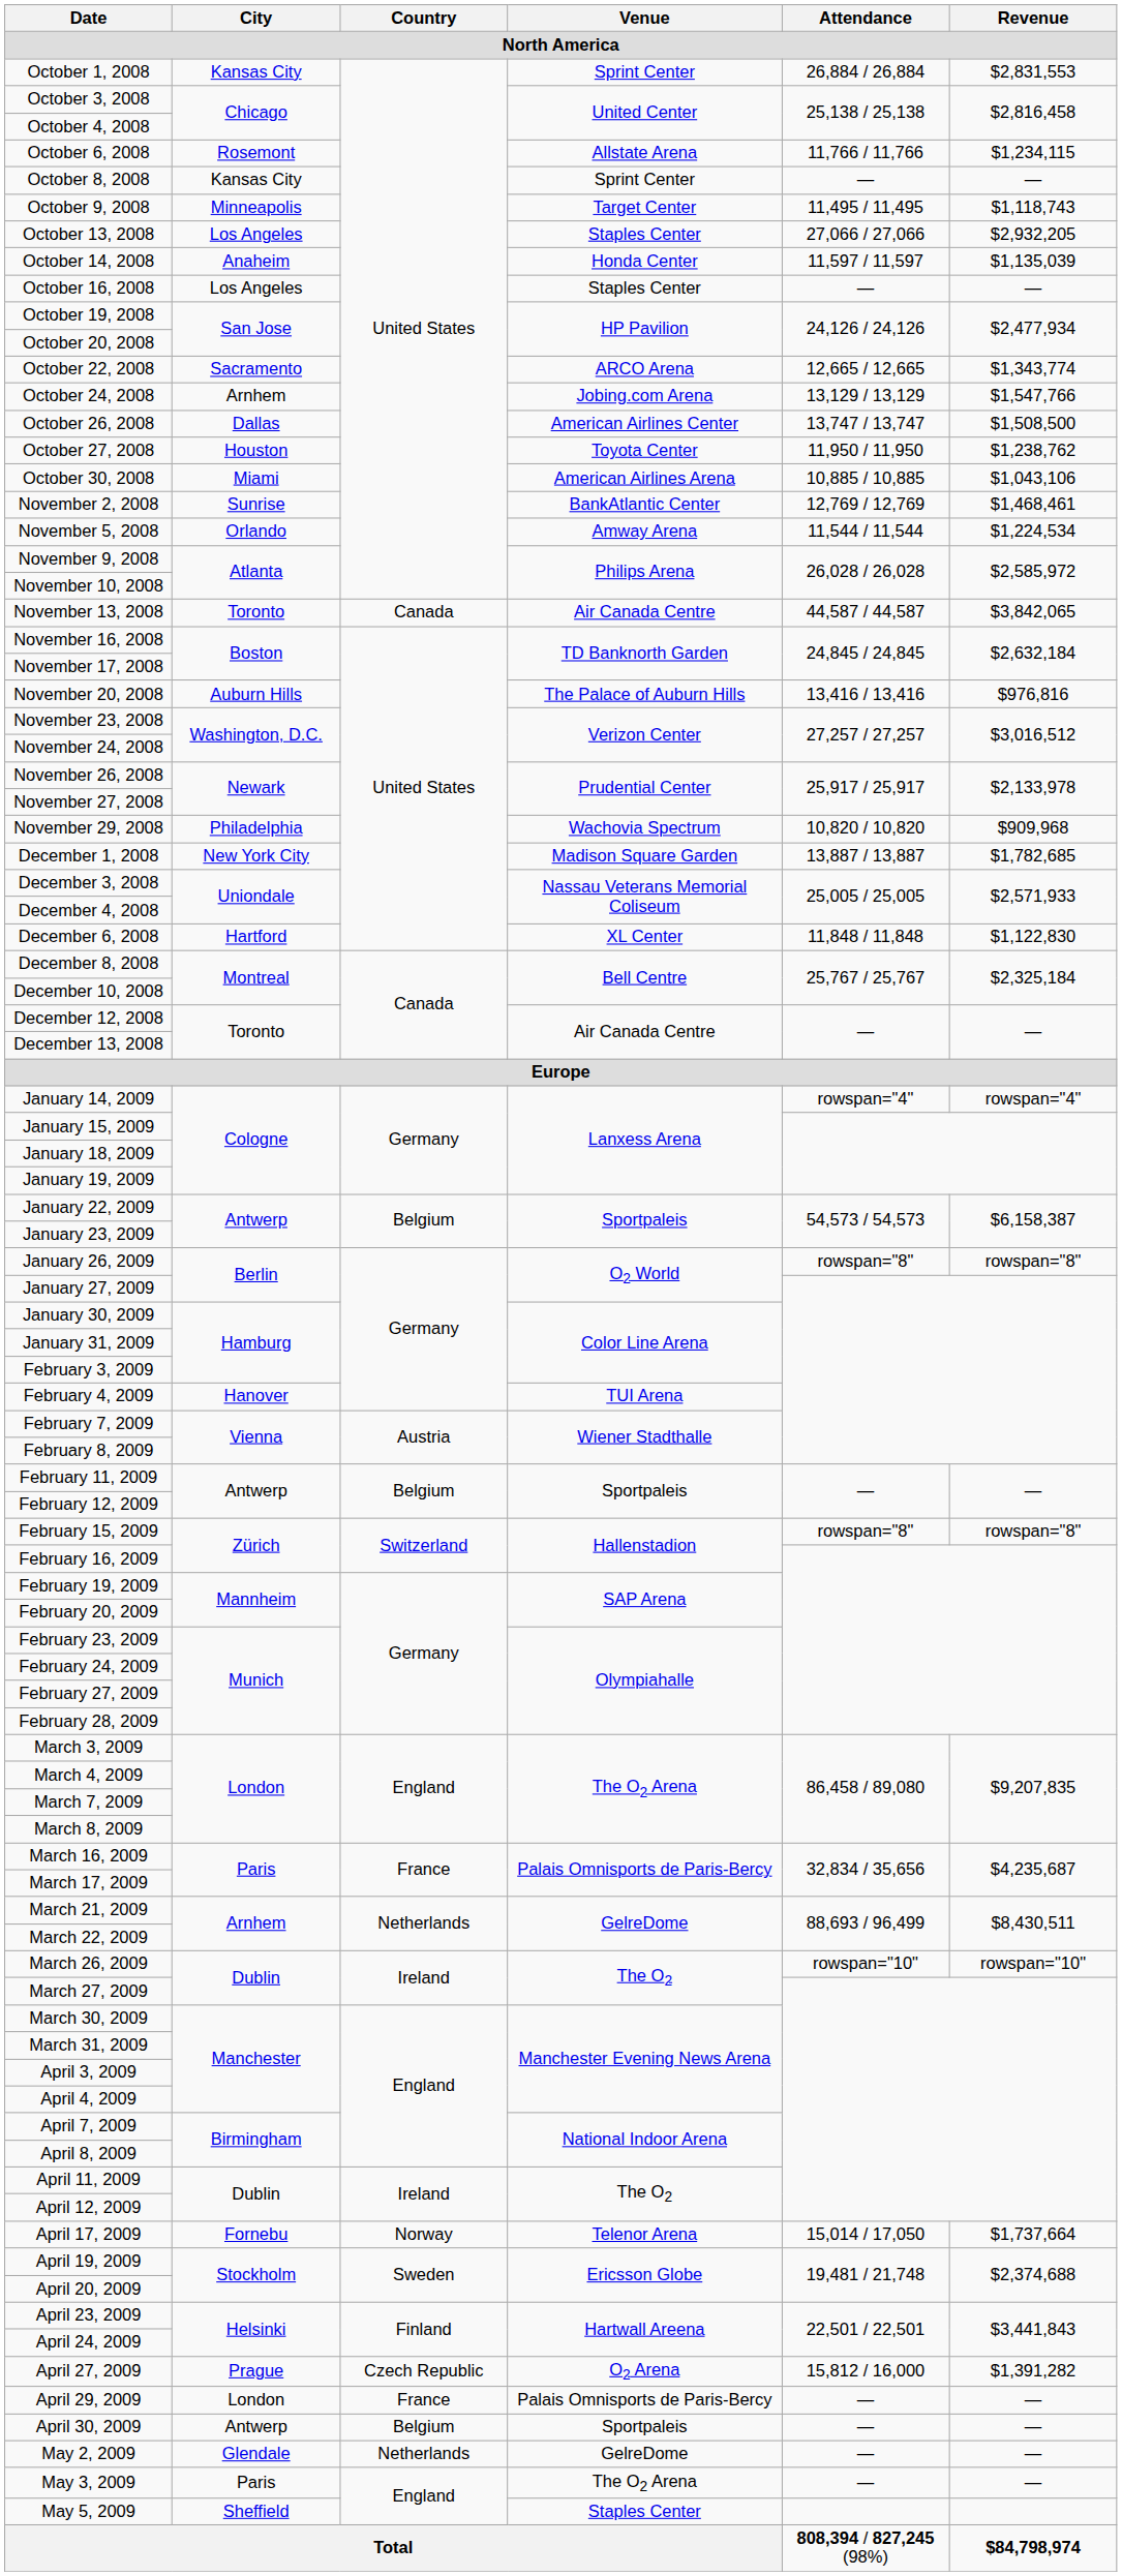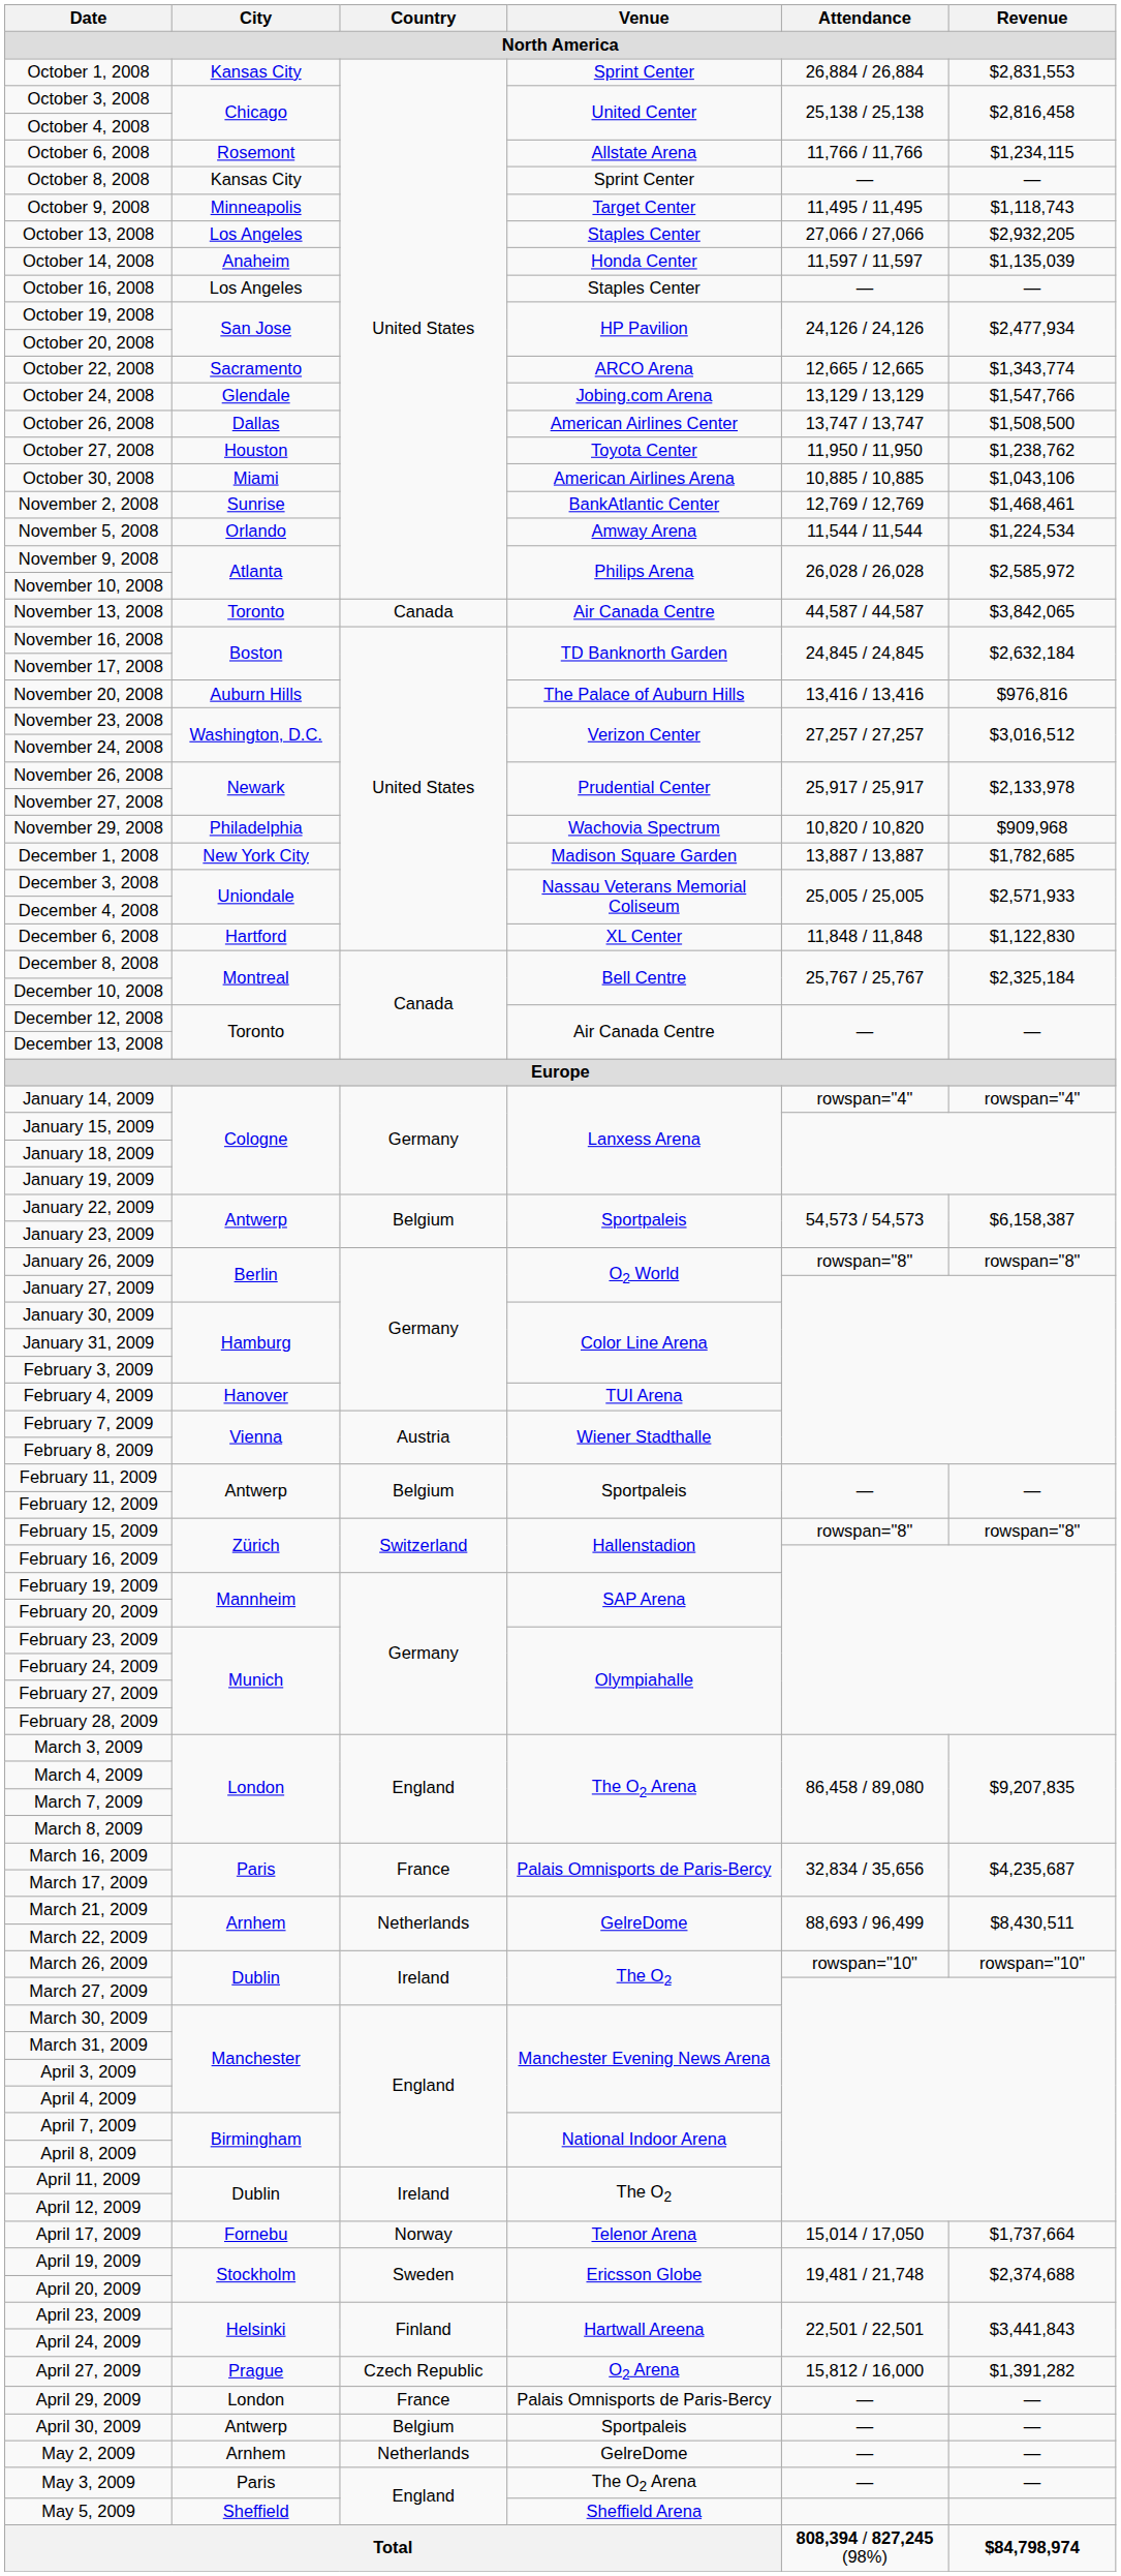October 24, 2008 | City: Arnhem -> Glendale
May 2, 2009 | City: Glendale -> Arnhem
May 5, 2009 | Venue: Staples Center -> Sheffield Arena
